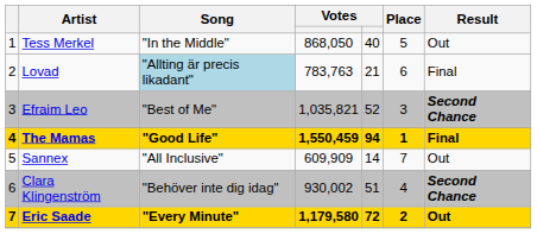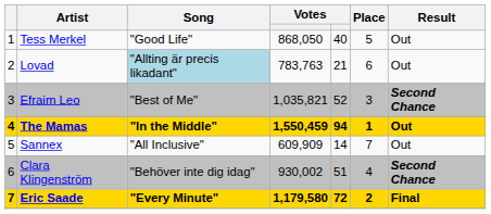Tess Merkel | Song: "In the Middle" -> "Good Life"
Lovad | Result: Final -> Out
The Mamas | Song: "Good Life" -> "In the Middle"
The Mamas | Result: Final -> Out
Eric Saade | Result: Out -> Final
